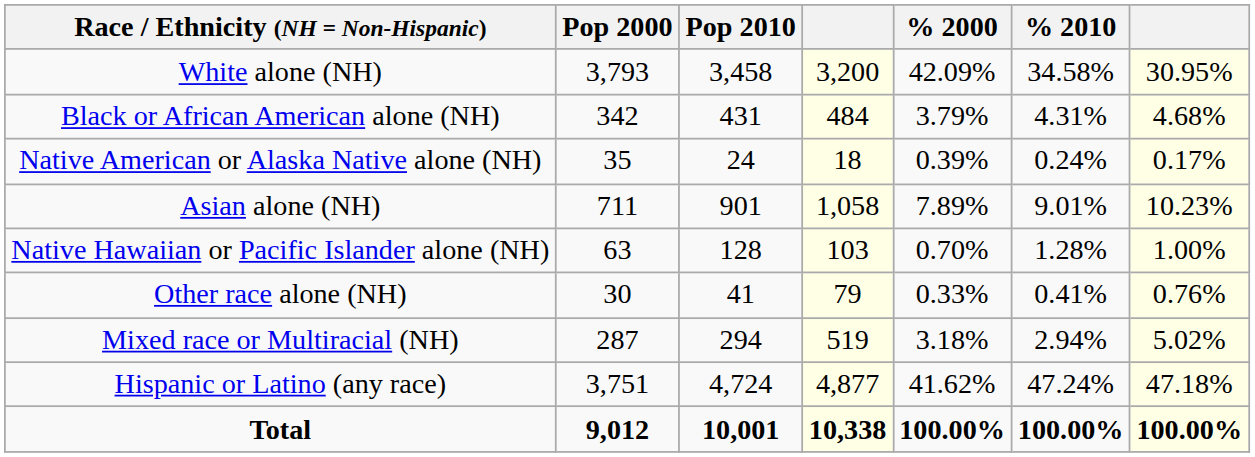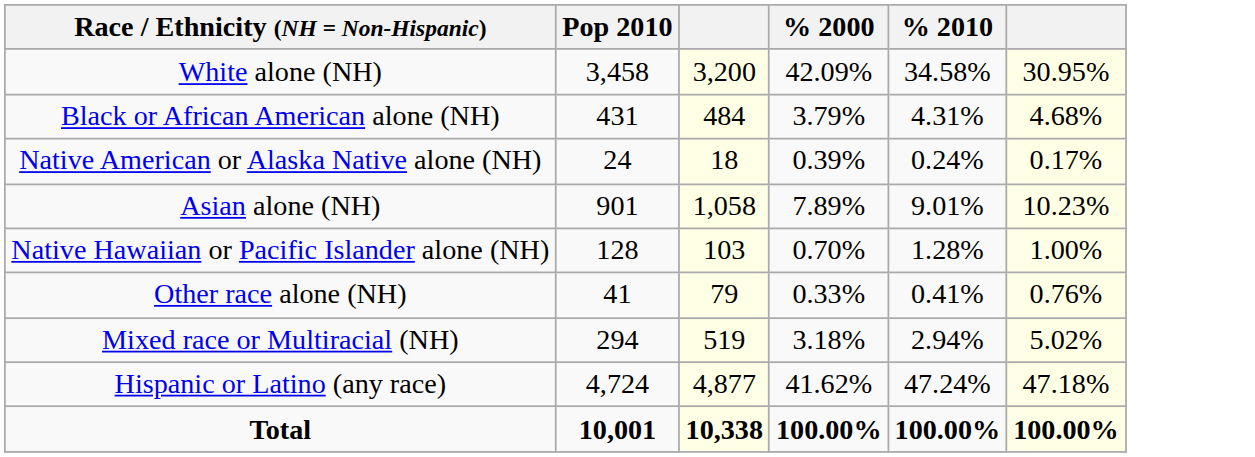- column: Pop 2000 | 3,793 | 342 | 35 | 711 | 63 | 30 | 287 | 3,751 | 9,012
